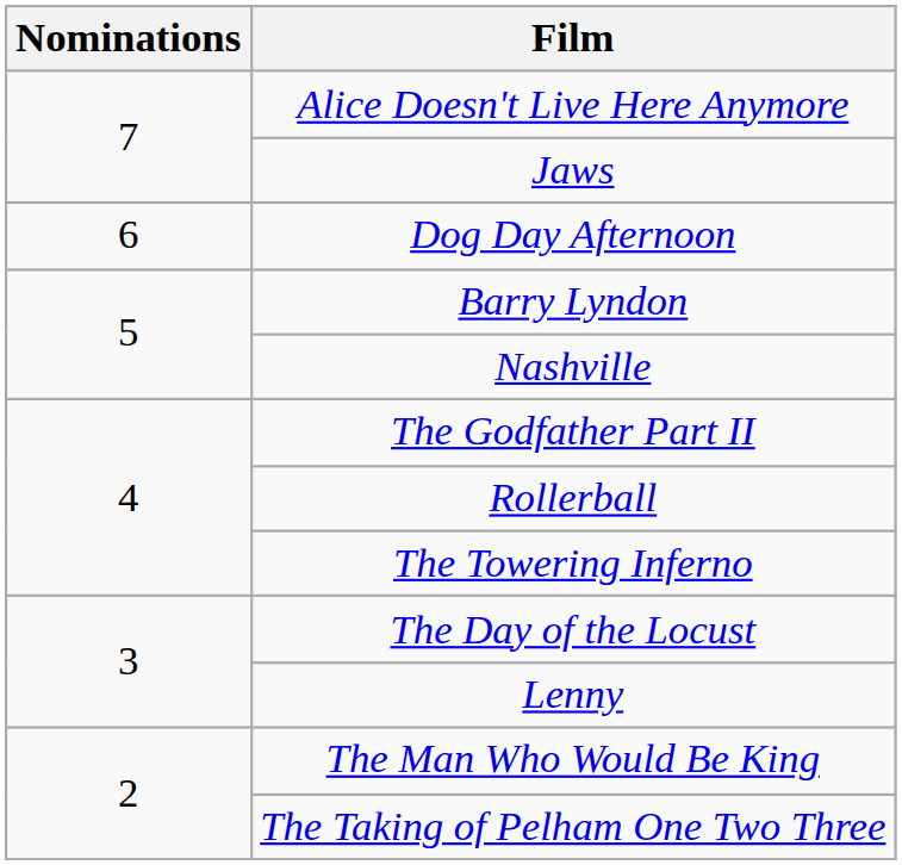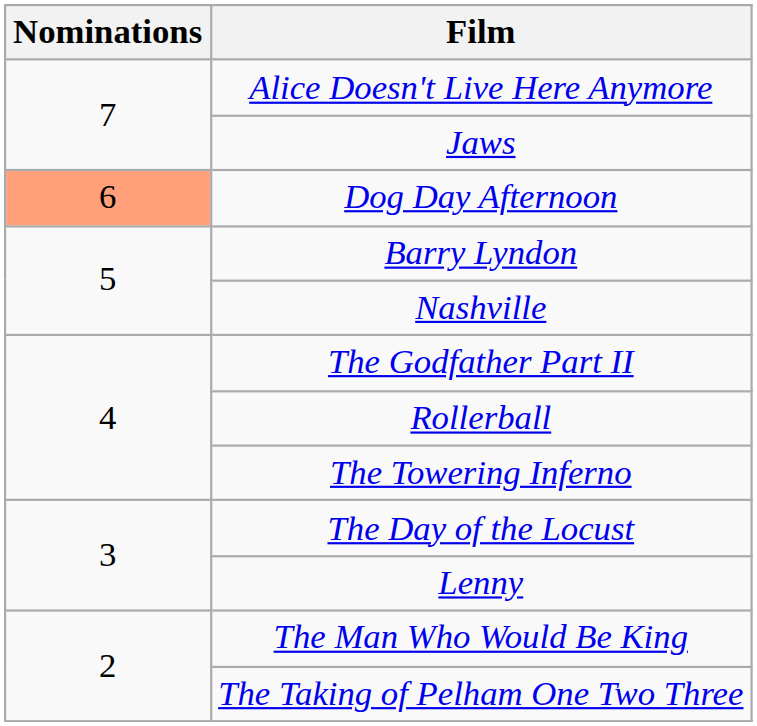Dog Day Afternoon | Nominations: no background -> lightsalmon background
